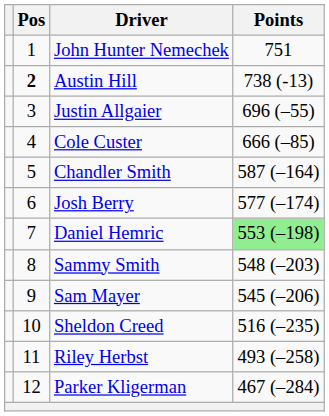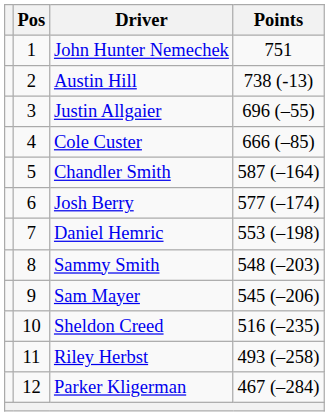Austin Hill | Pos: bold -> normal
Daniel Hemric | Points: lightgreen background -> no background
